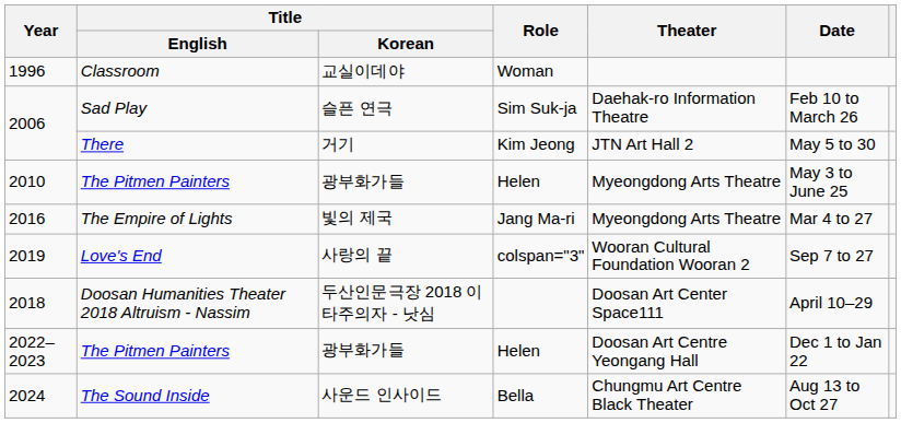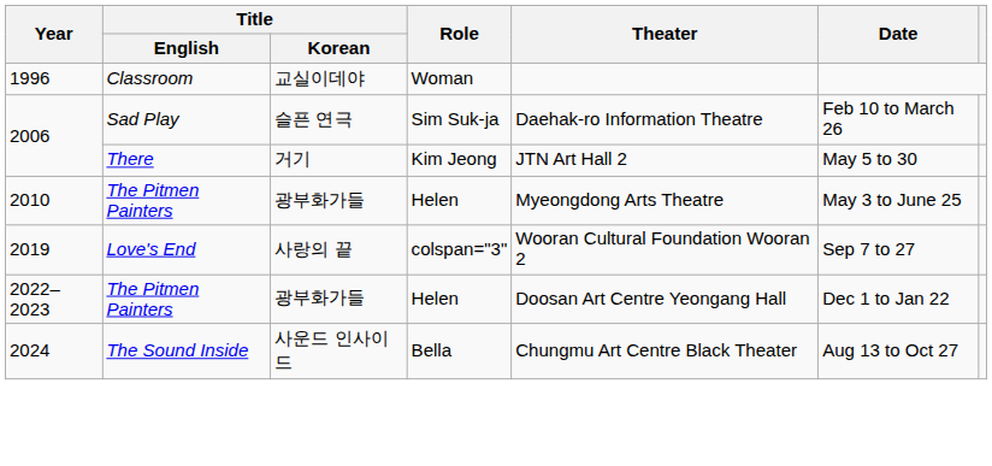- row: 2016 | The Empire of Lights | 빛의 제국 | Jang Ma-ri | Myeongdong Arts Theatre | Mar 4 to 27
- row: 2018 | Doosan Humanities Theater 2018 Altruism - Nassim | 두산인문극장 2018 이타주의자 - 낫심 | Doosan Art Center Space111 | April 10–29
